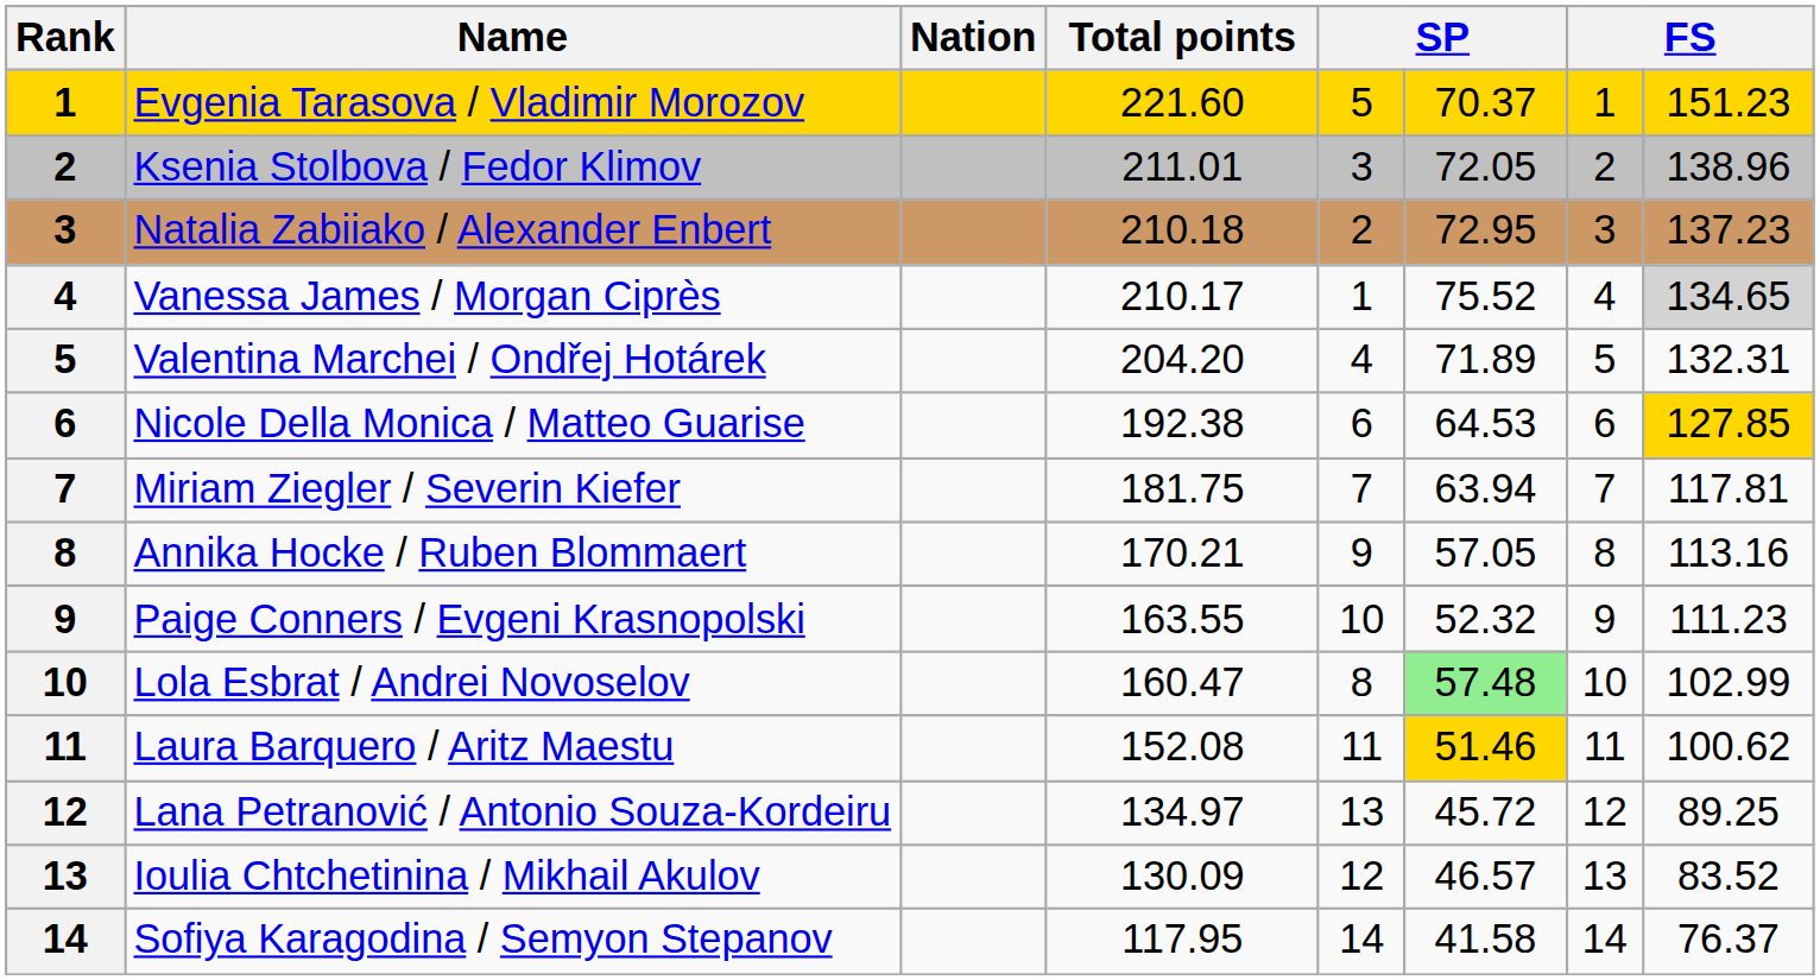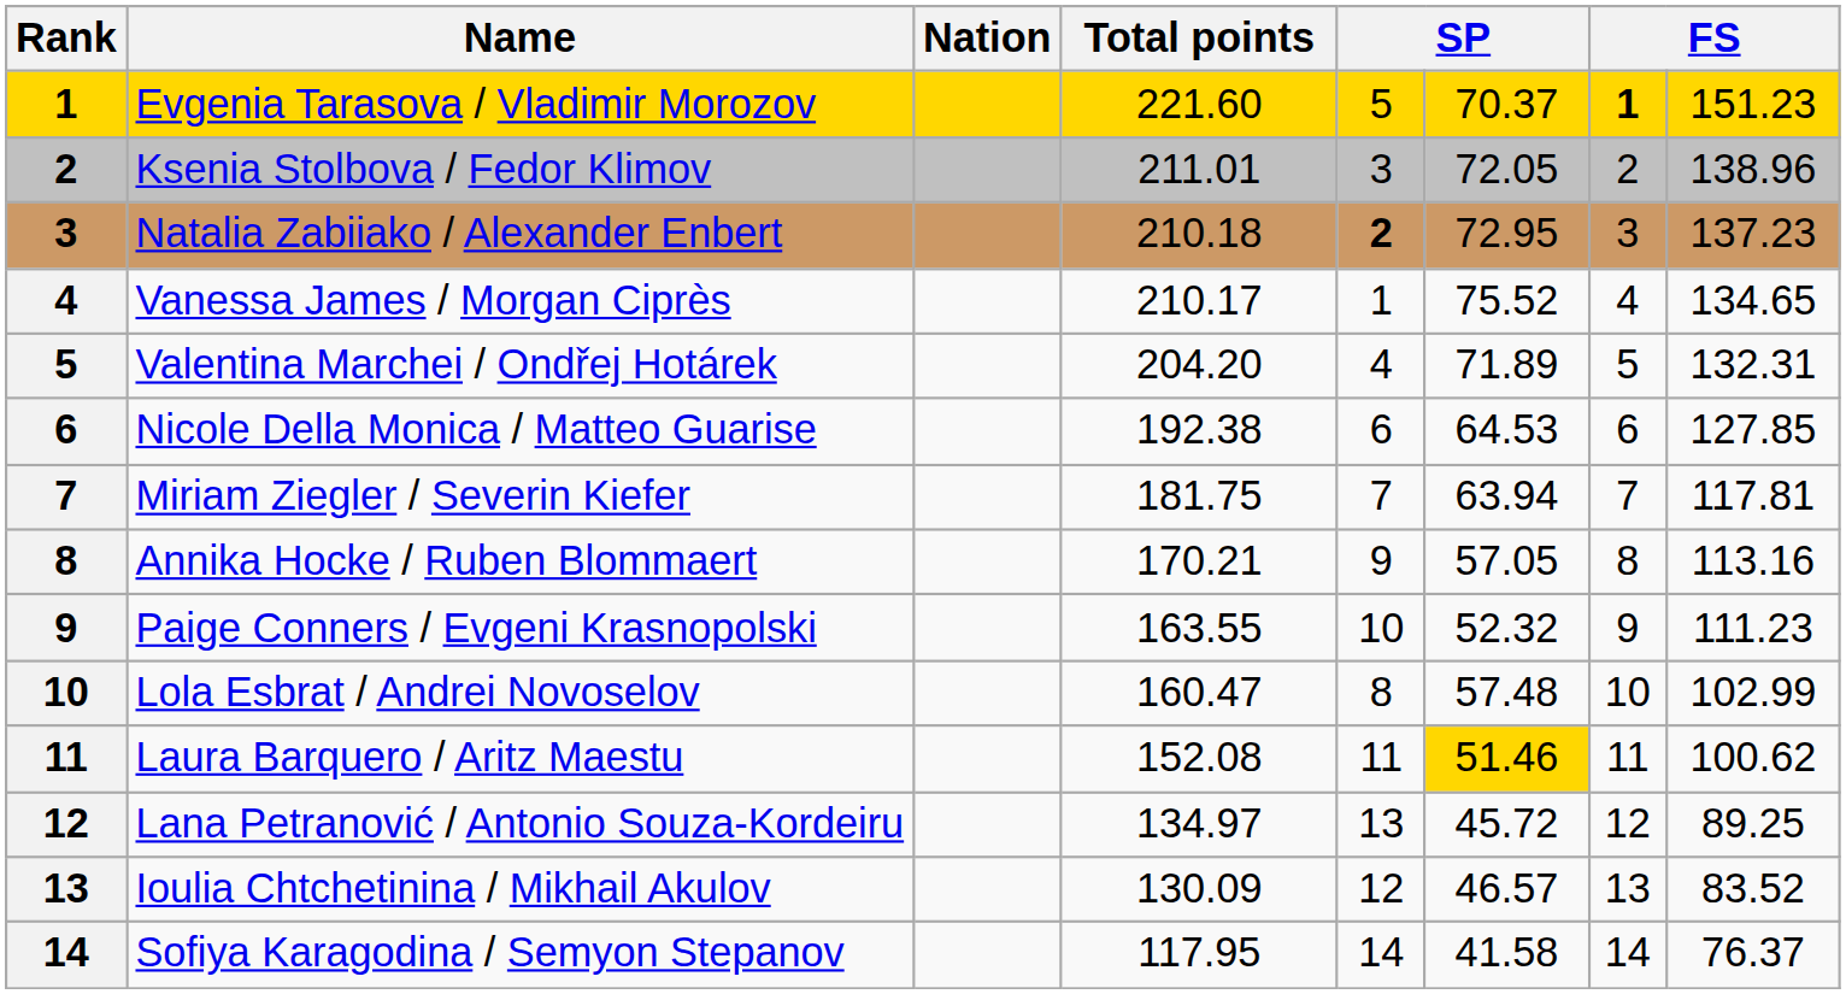Evgenia Tarasova / Vladimir Morozov | column 7: normal -> bold
Natalia Zabiiako / Alexander Enbert | column 5: normal -> bold
Vanessa James / Morgan Ciprès | column 8: lightgrey background -> no background
Nicole Della Monica / Matteo Guarise | column 8: gold background -> no background
Lola Esbrat / Andrei Novoselov | column 6: lightgreen background -> no background
